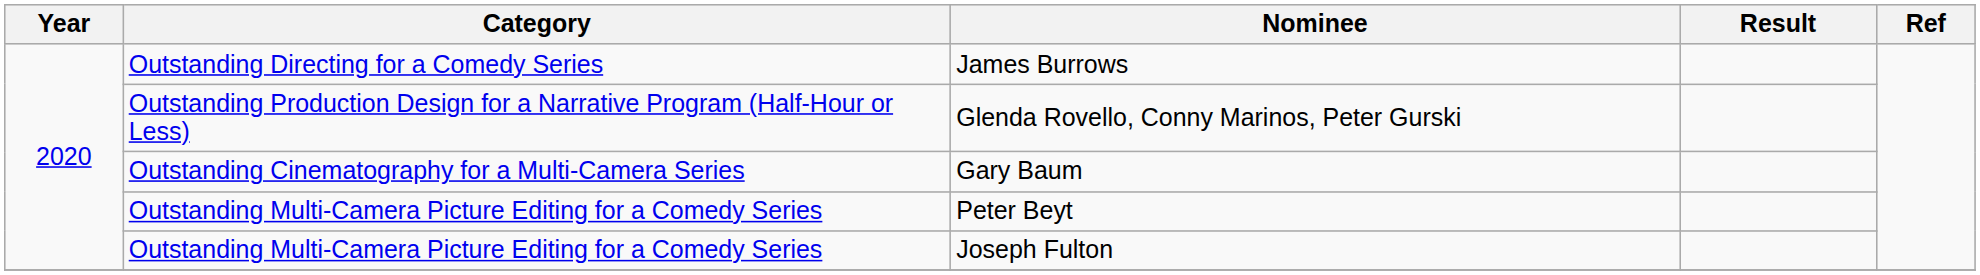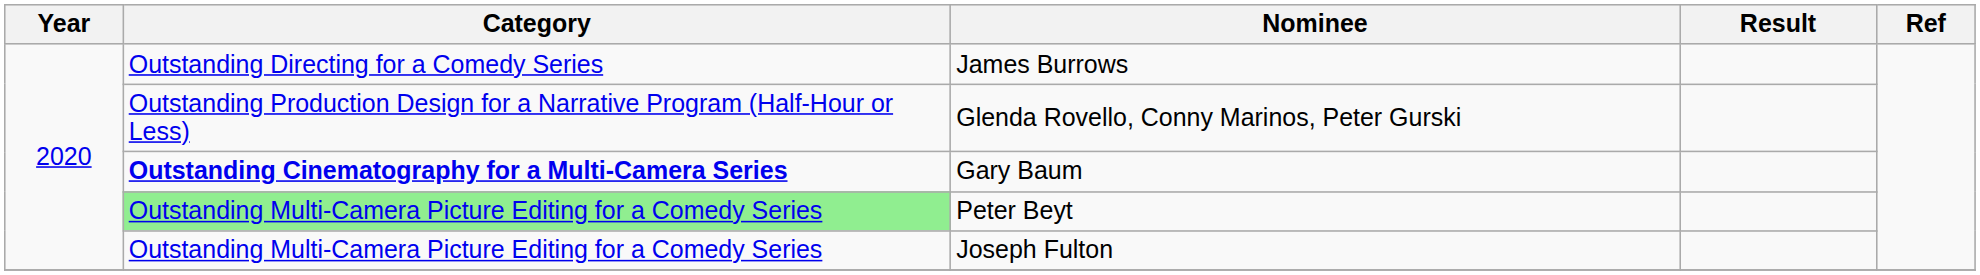Gary Baum | Category: normal -> bold
Peter Beyt | Category: no background -> lightgreen background
